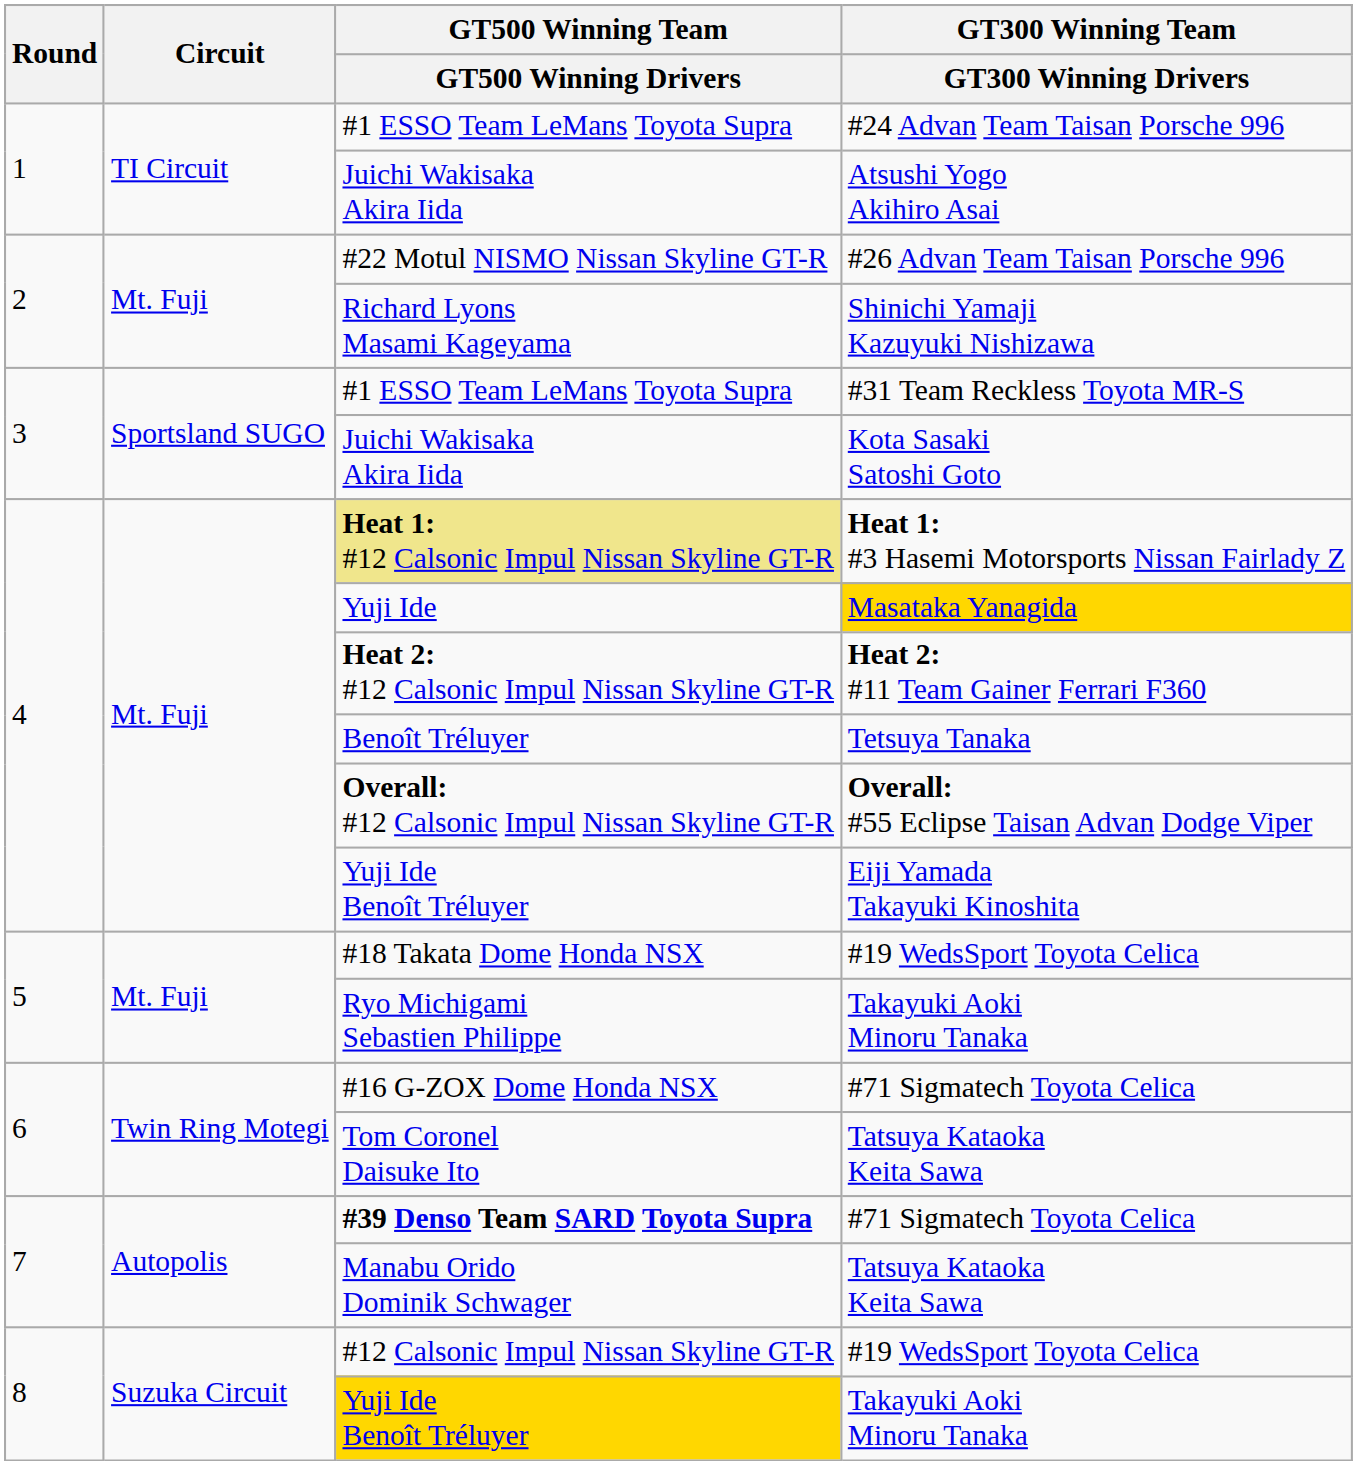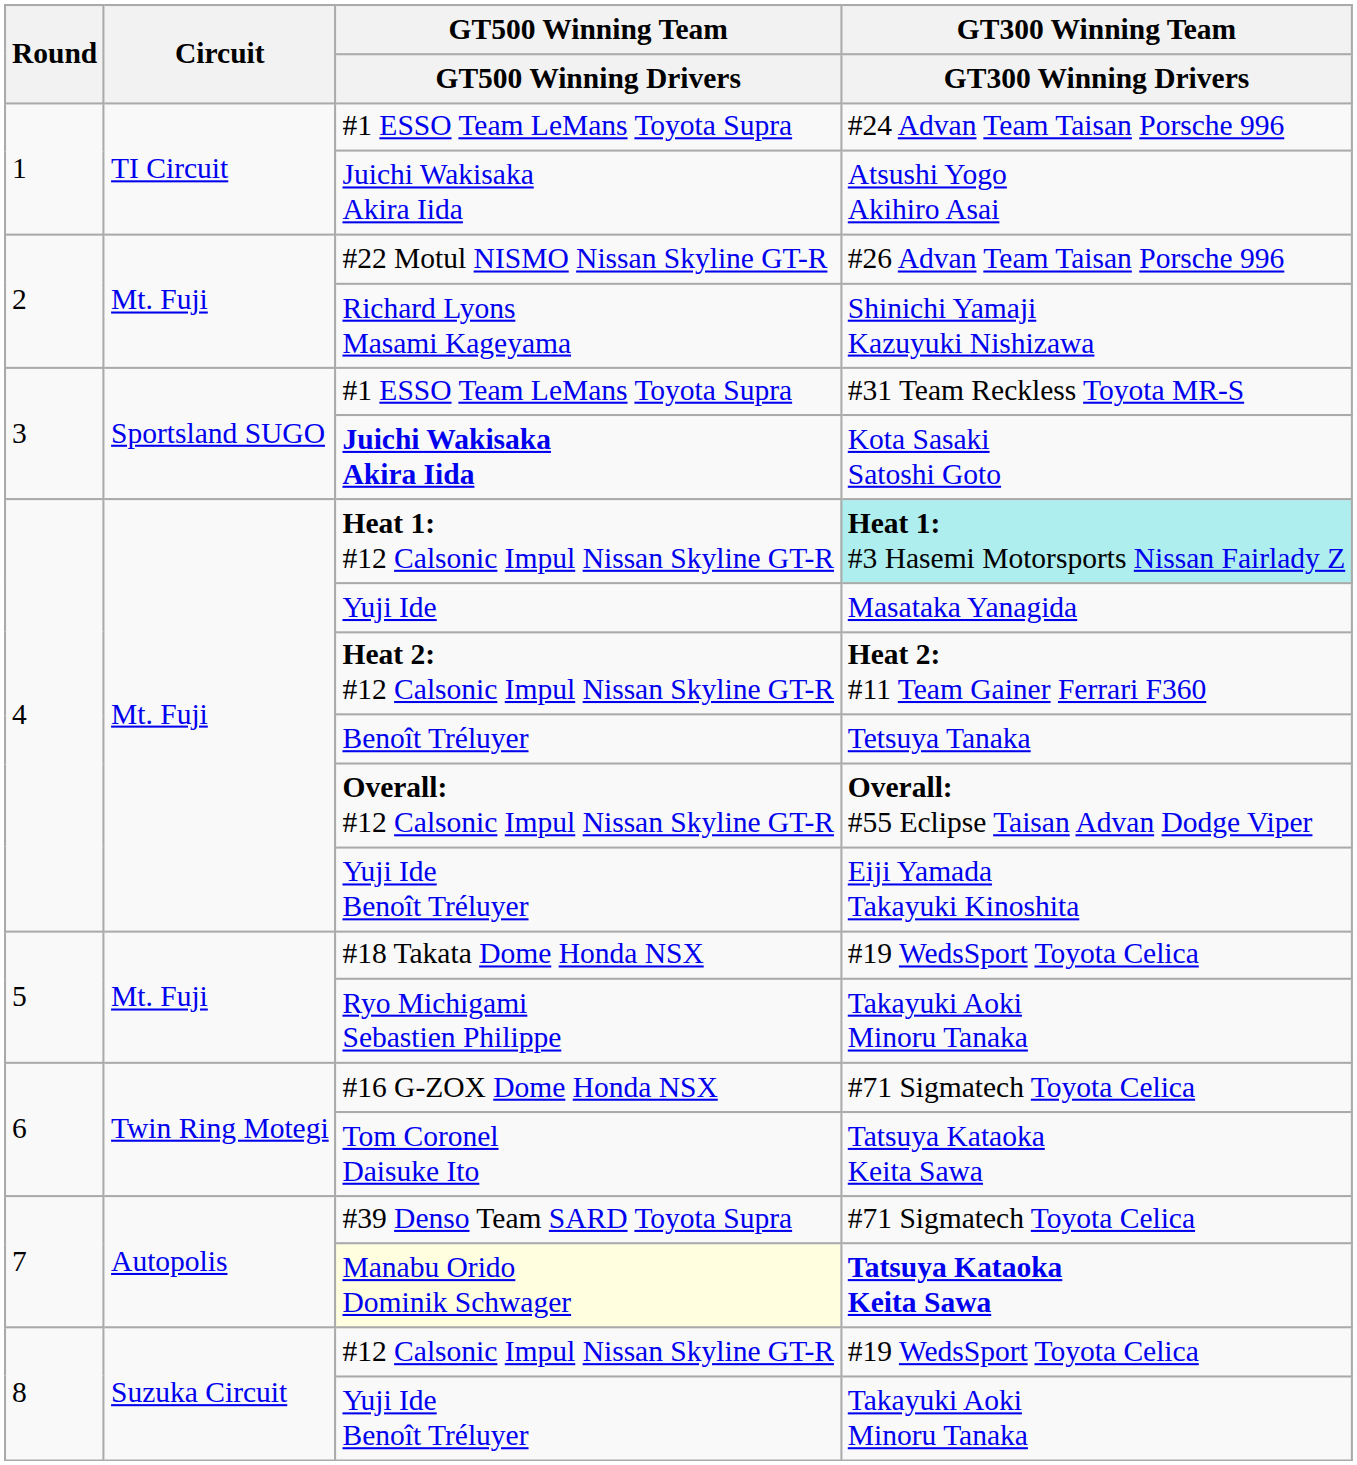Juichi Wakisaka Akira Iida / Kota Sasaki Satoshi Goto | GT500 Winning Team / GT500 Winning Drivers: normal -> bold
Heat 1: #12 Calsonic Impul Nissan Skyline GT-R | GT500 Winning Team / GT500 Winning Drivers: khaki background -> no background
Heat 1: #12 Calsonic Impul Nissan Skyline GT-R | GT300 Winning Team / GT300 Winning Drivers: no background -> paleturquoise background
Yuji Ide | GT300 Winning Team / GT300 Winning Drivers: gold background -> no background
#39 Denso Team SARD Toyota Supra | GT500 Winning Team / GT500 Winning Drivers: bold -> normal
Manabu Orido Dominik Schwager | GT500 Winning Team / GT500 Winning Drivers: no background -> lightyellow background
Manabu Orido Dominik Schwager | GT300 Winning Team / GT300 Winning Drivers: normal -> bold
Yuji Ide Benoît Tréluyer / Takayuki Aoki Minoru Tanaka | GT500 Winning Team / GT500 Winning Drivers: gold background -> no background
